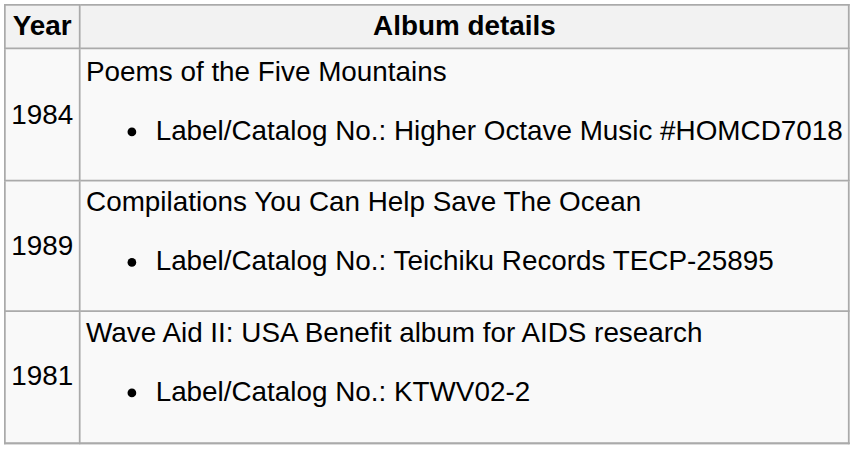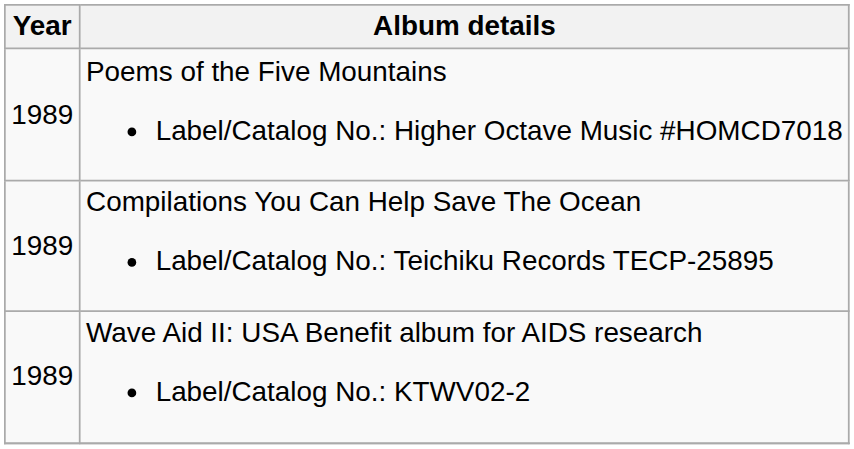row 2 | Year: 1984 -> 1989
row 4 | Year: 1981 -> 1989
